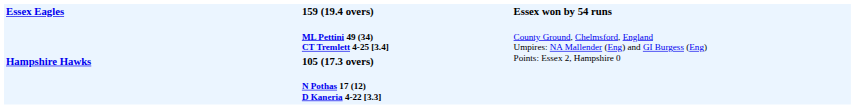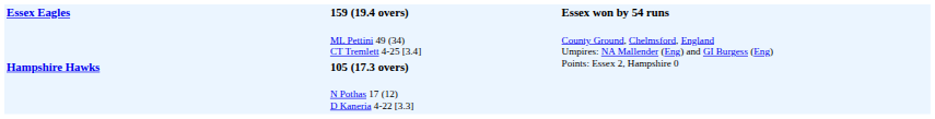ML Pettini 49 (34) CT Tremlett 4-25 [3.4] | 159 (19.4 overs): bold -> normal
N Pothas 17 (12) D Kaneria 4-22 [3.3] | 159 (19.4 overs): bold -> normal
